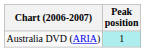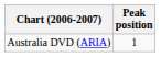Australia DVD (ARIA) | Peak position: paleturquoise background -> no background
